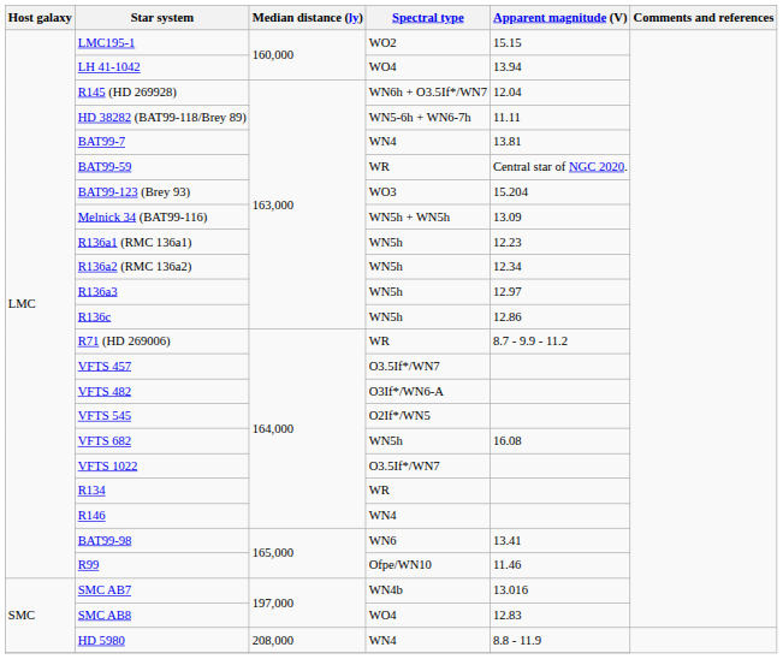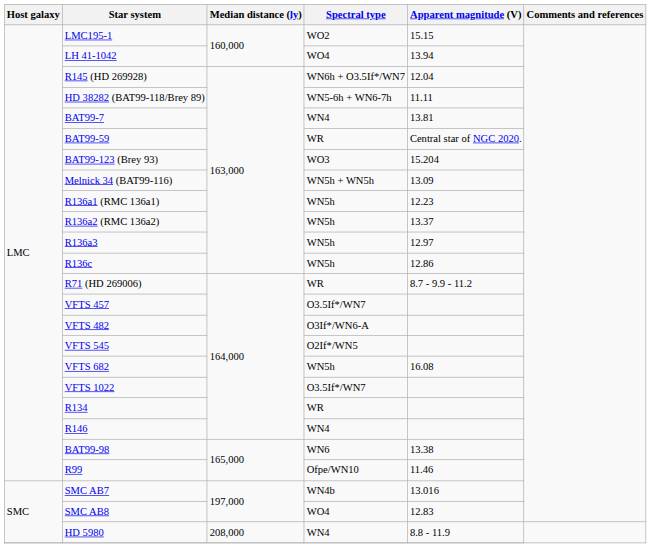R136a2 (RMC 136a2) | Apparent magnitude (V): 12.34 -> 13.37
BAT99-98 | Apparent magnitude (V): 13.41 -> 13.38
